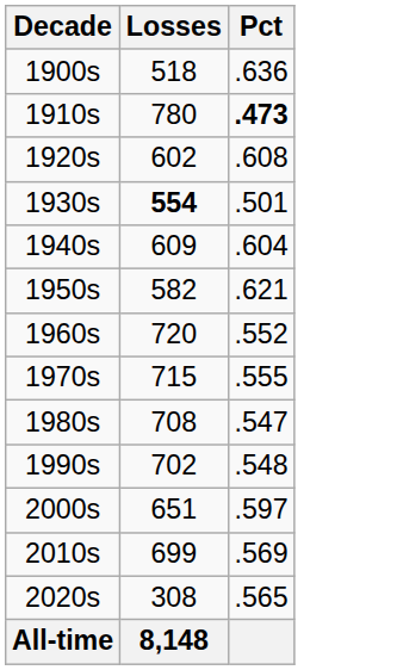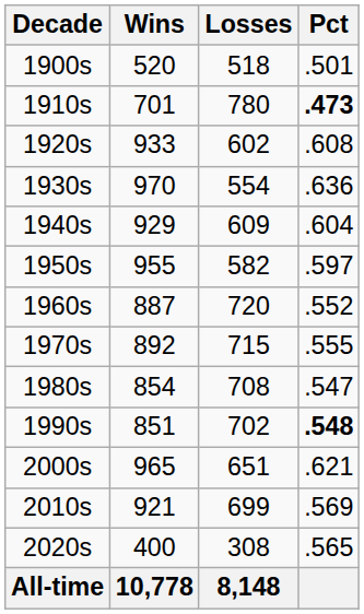+ column: Wins | 520 | 701 | 933 | 970 | 929 | 955 | 887 | 892 | 854 | 851 | 965 | 921 | 400 | 10,778
1900s | Pct: .636 -> .501
1930s | Losses: bold -> normal
1930s | Pct: .501 -> .636
1950s | Pct: .621 -> .597
1990s | Pct: normal -> bold
2000s | Pct: .597 -> .621
